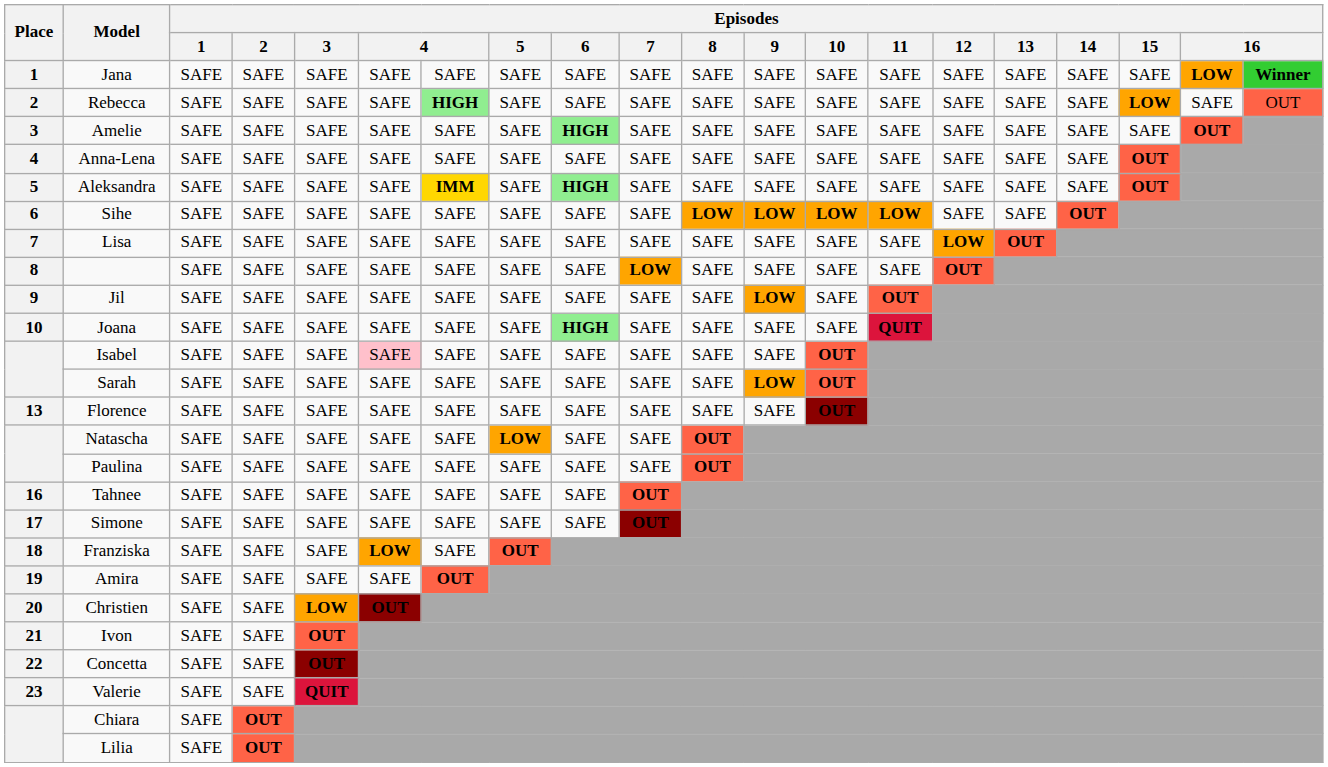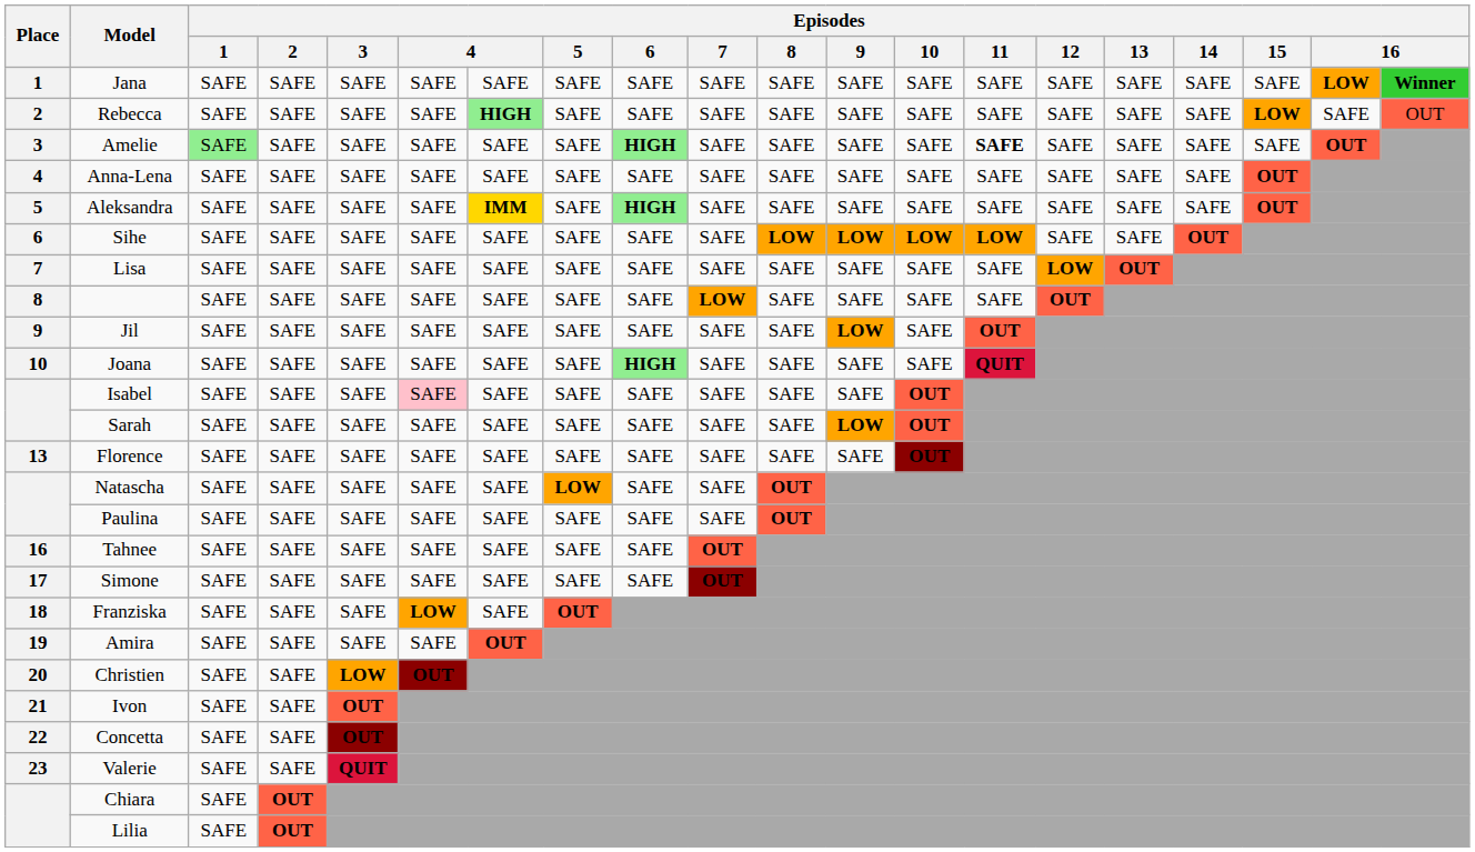Amelie | Episodes / 1: no background -> lightgreen background
Amelie | Episodes / 11: normal -> bold
